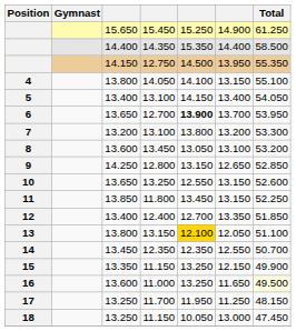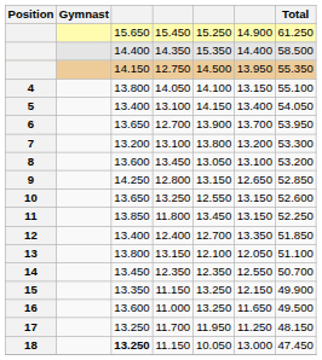6 | column 5: bold -> normal
13 | column 5: gold background -> no background
16 | Total: lightyellow background -> no background
18 | column 3: normal -> bold
